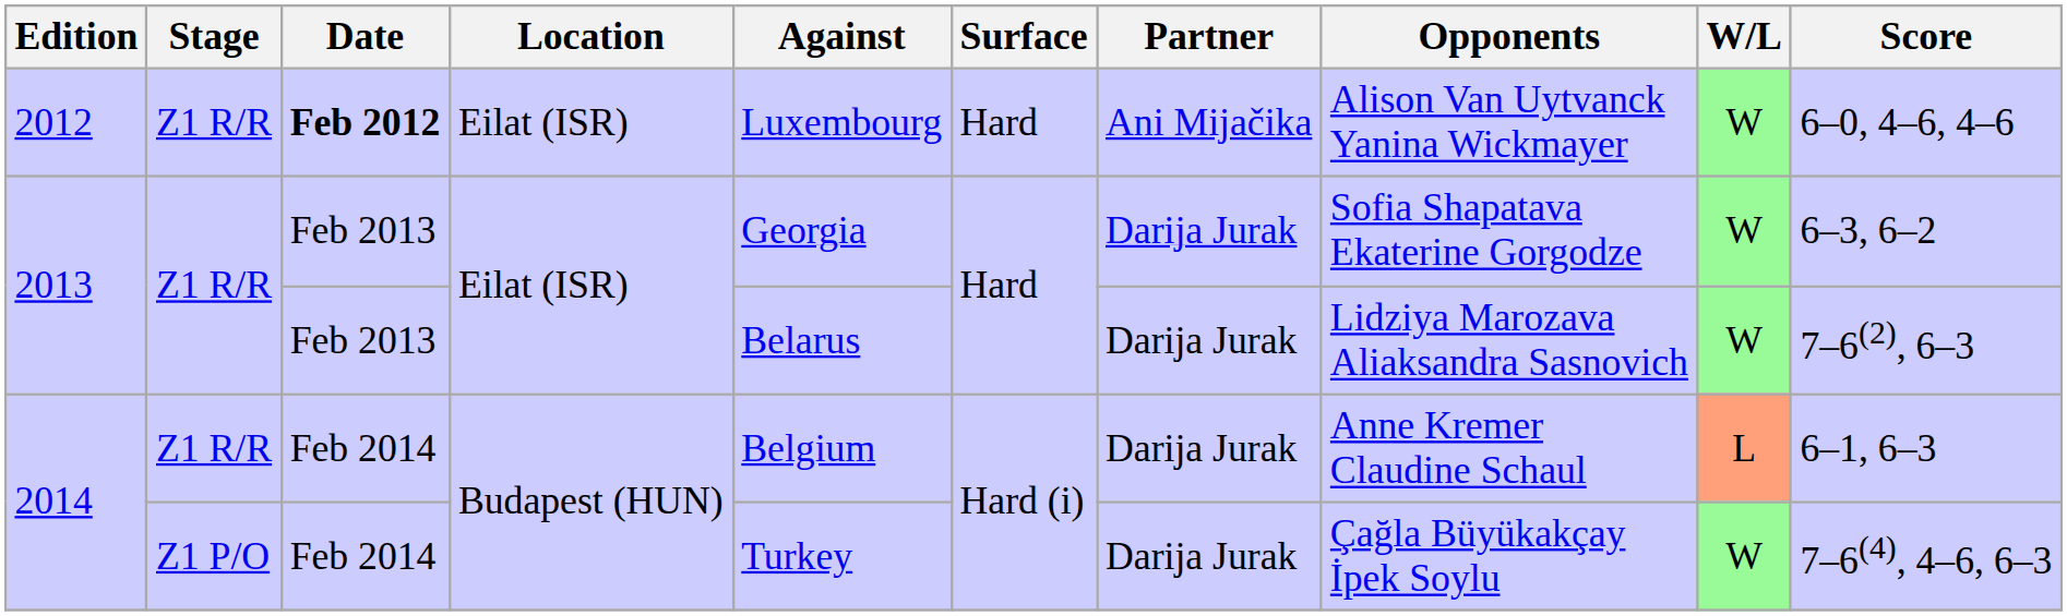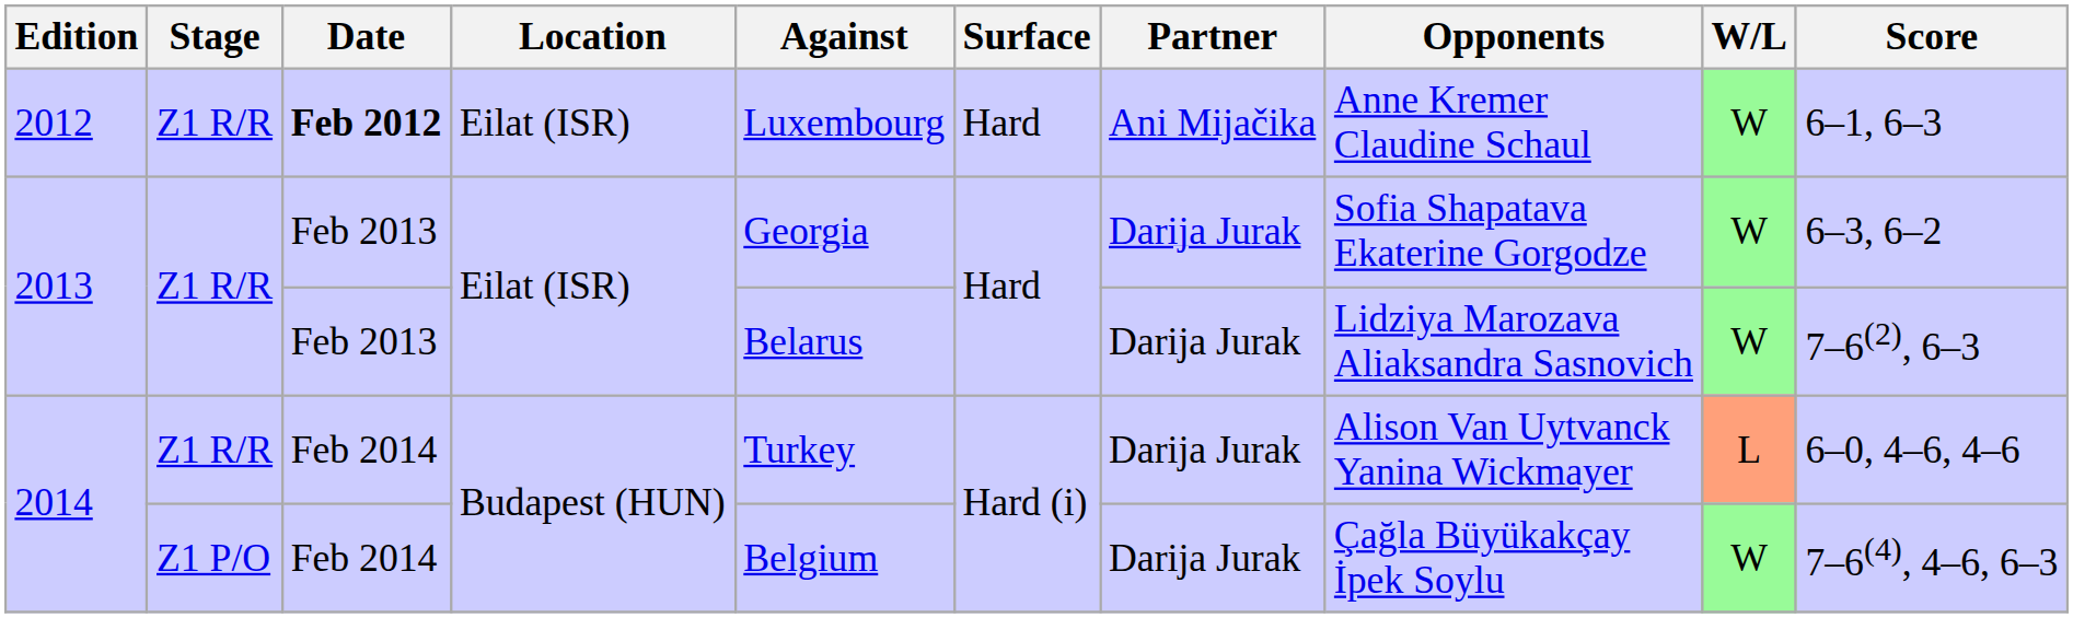2012 | Opponents: Alison Van Uytvanck Yanina Wickmayer -> Anne Kremer Claudine Schaul
2012 | Score: 6–0, 4–6, 4–6 -> 6–1, 6–3
2014 / Z1 R/R | Against: Belgium -> Turkey
2014 / Z1 R/R | Opponents: Anne Kremer Claudine Schaul -> Alison Van Uytvanck Yanina Wickmayer
2014 / Z1 R/R | Score: 6–1, 6–3 -> 6–0, 4–6, 4–6
2014 / Z1 P/O | Against: Turkey -> Belgium
